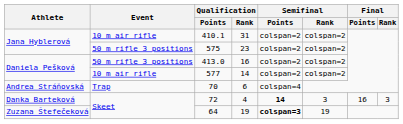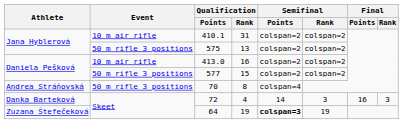575 | Qualification / Rank: 23 -> 13
413.0 | Event: 50 m rifle 3 positions -> 10 m air rifle
577 | Event: 10 m air rifle -> 50 m rifle 3 positions
577 | Qualification / Rank: 14 -> 15
70 | Event: Trap -> 50 m rifle 3 positions
70 | Qualification / Rank: 6 -> 8
72 | Semifinal / Points: bold -> normal
